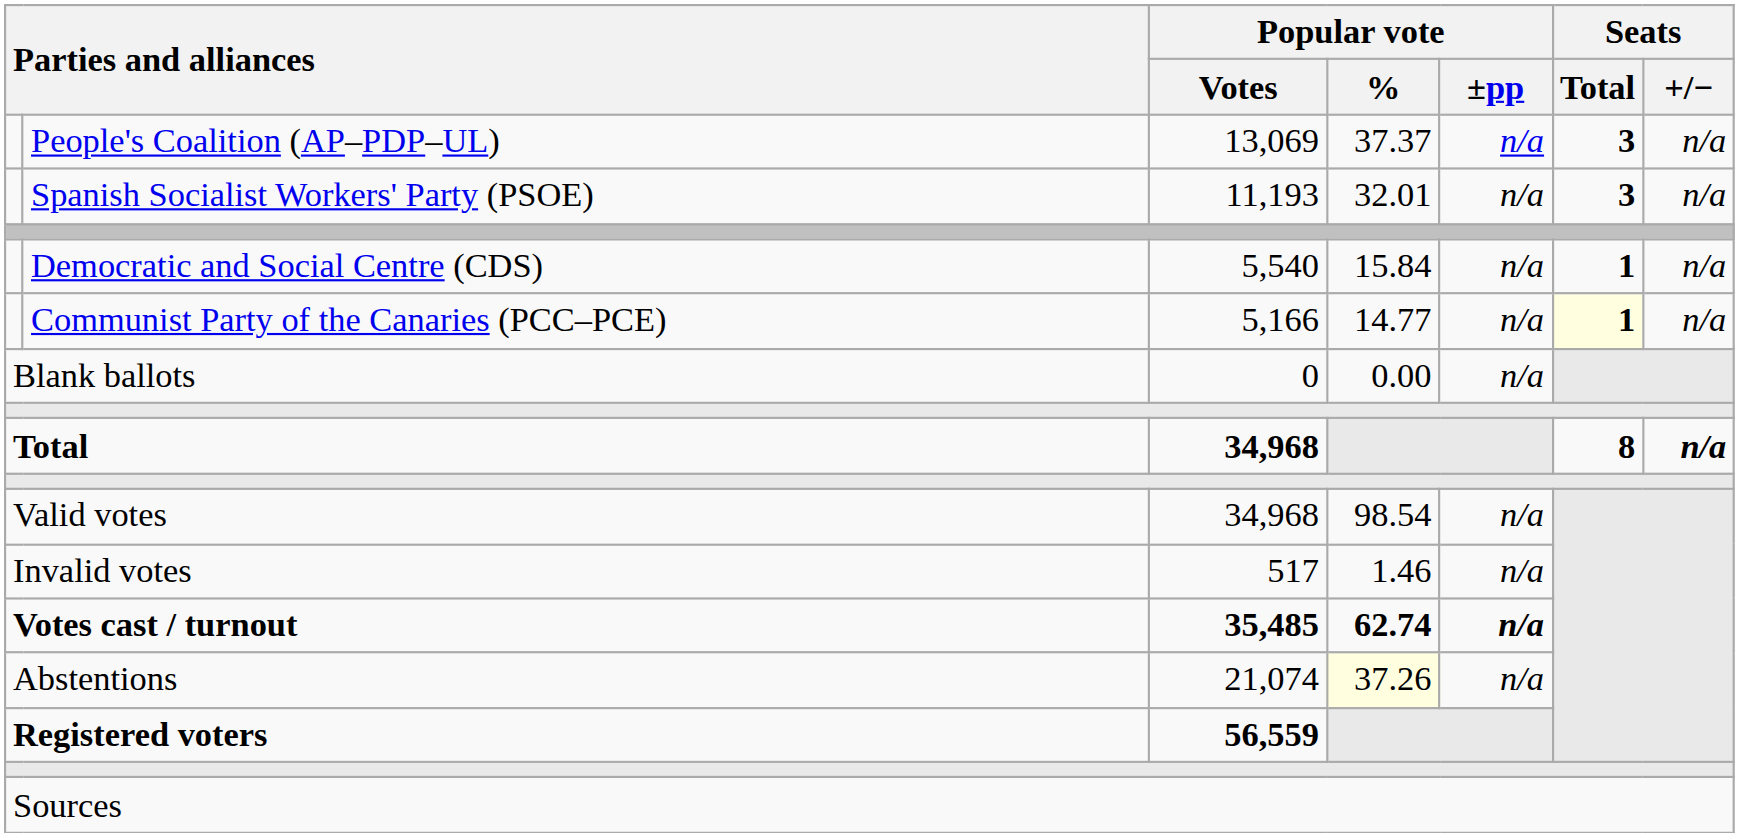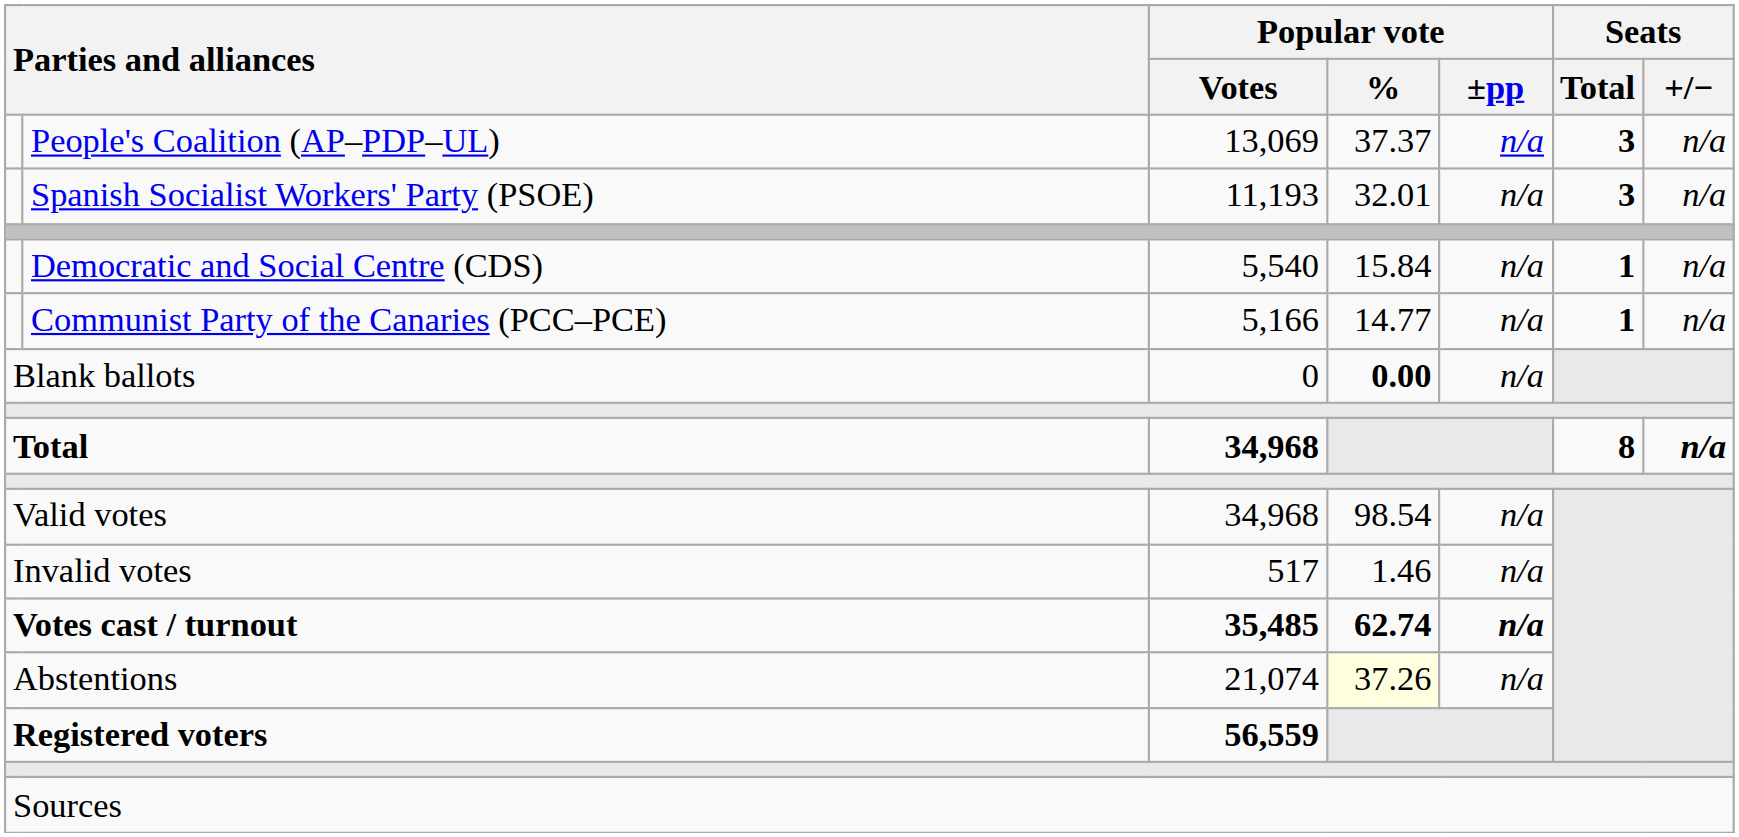Communist Party of the Canaries (PCC–PCE) | Seats / Total: lightyellow background -> no background
Blank ballots | Popular vote / %: normal -> bold
